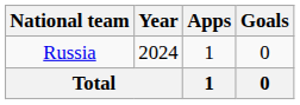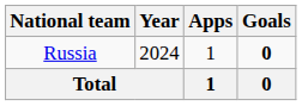Russia | Goals: normal -> bold
